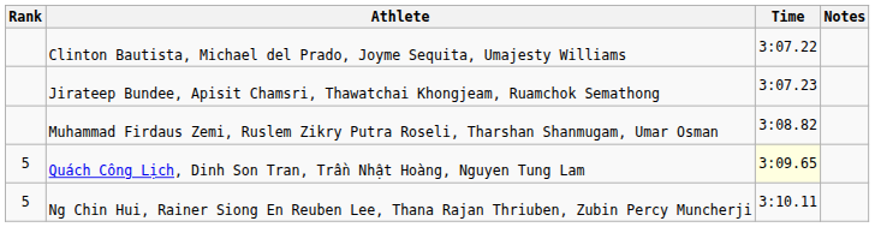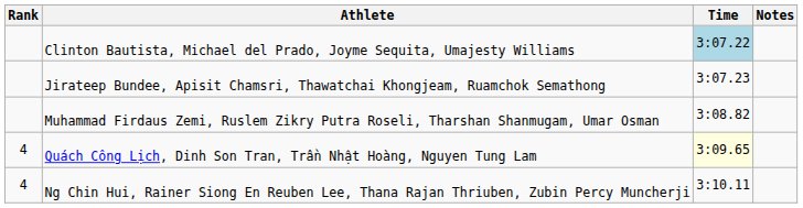row 2 | Time: no background -> lightblue background
row 5 | Rank: 5 -> 4
row 6 | Rank: 5 -> 4
